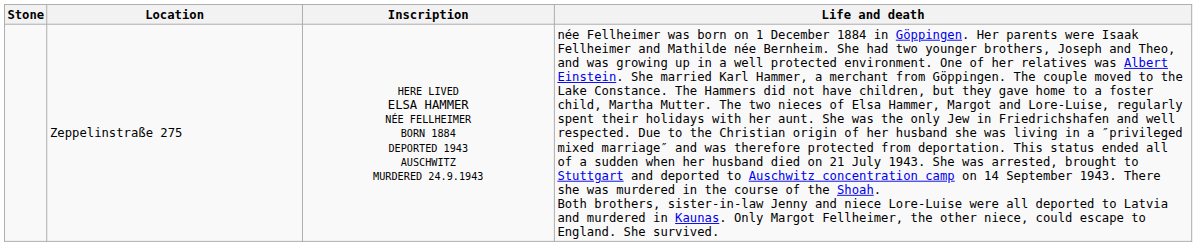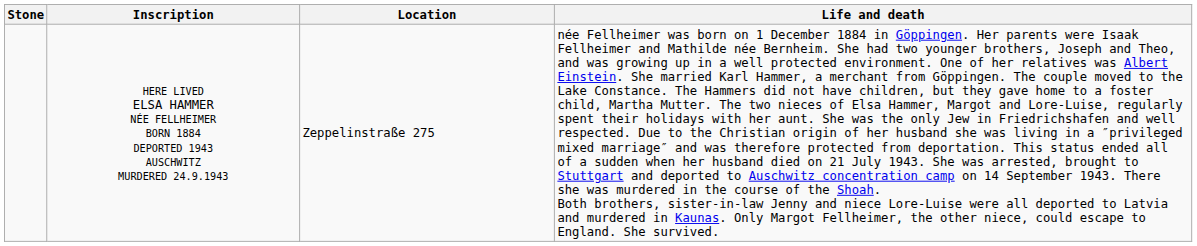columns swapped: Inscription <-> Location
